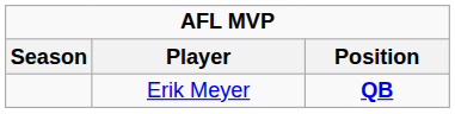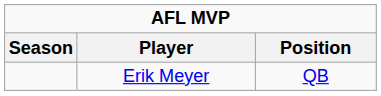Erik Meyer | Position: bold -> normal
